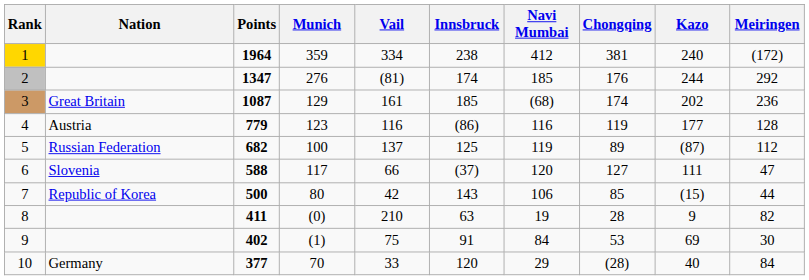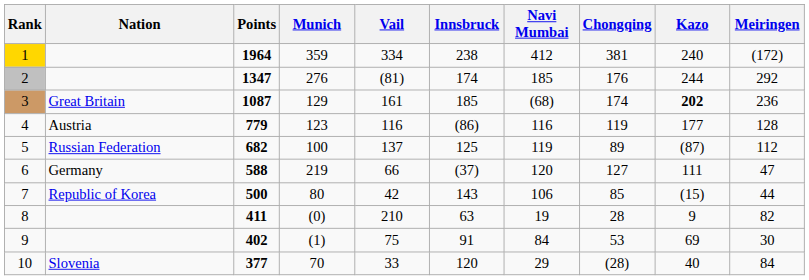3 | Kazo: normal -> bold
6 | Nation: Slovenia -> Germany
6 | Munich: 117 -> 219
10 | Nation: Germany -> Slovenia
